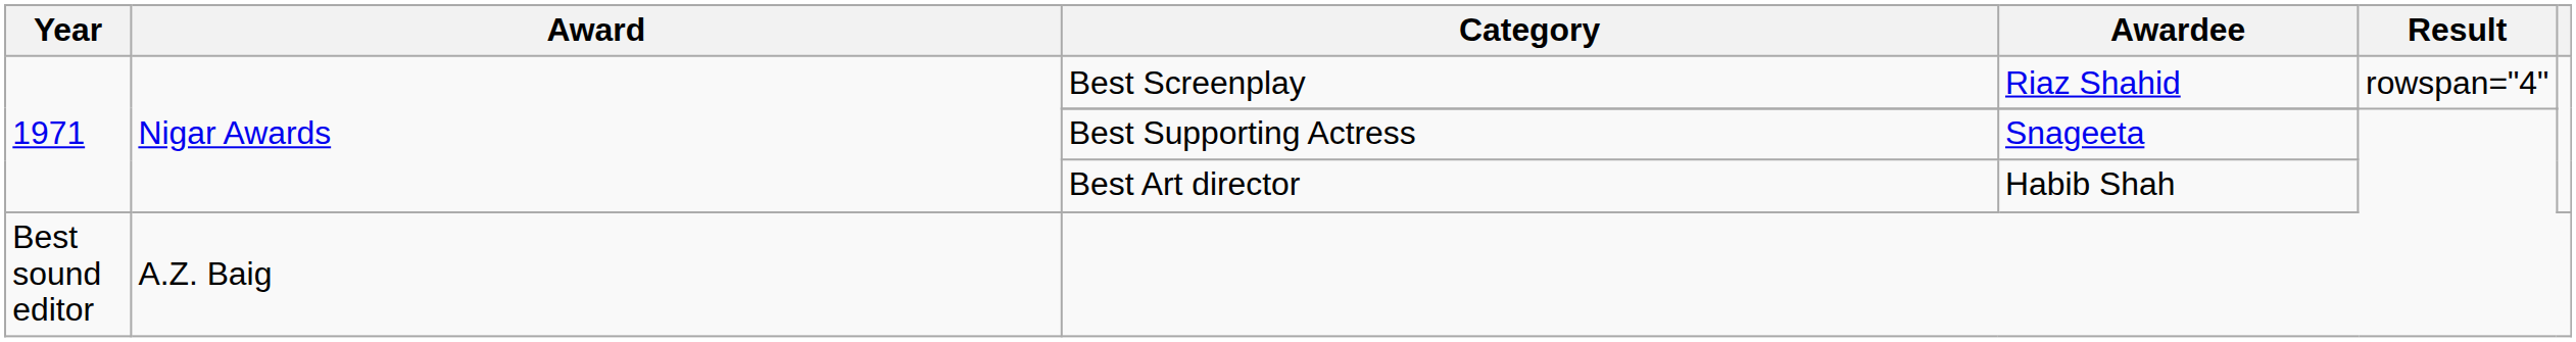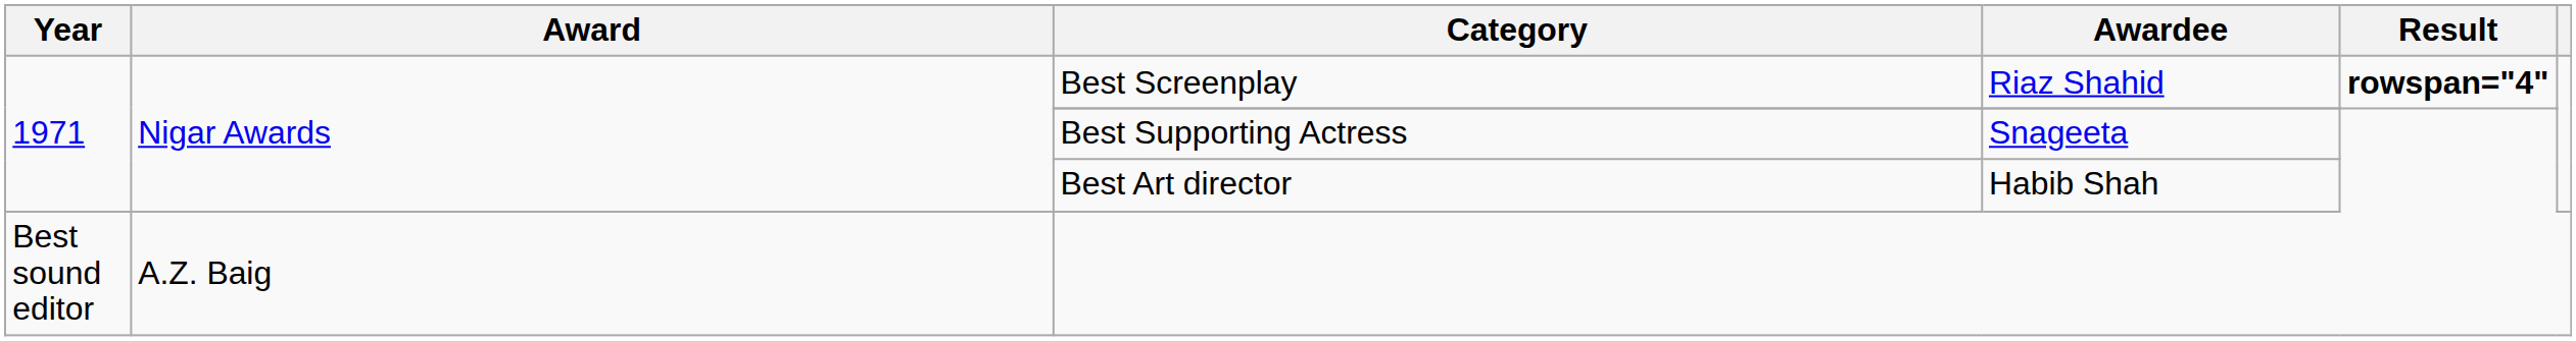Best Screenplay | Result: normal -> bold
